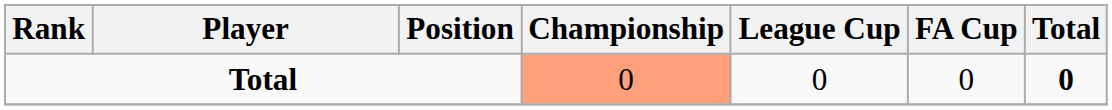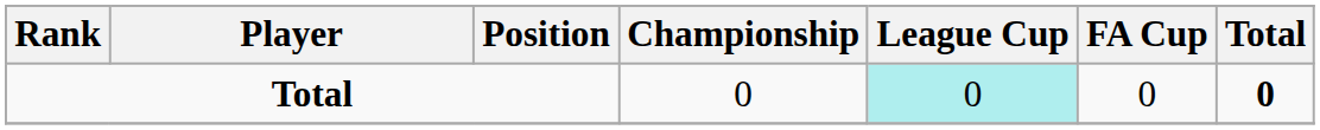row 2 | Championship: lightsalmon background -> no background
row 2 | League Cup: no background -> paleturquoise background
